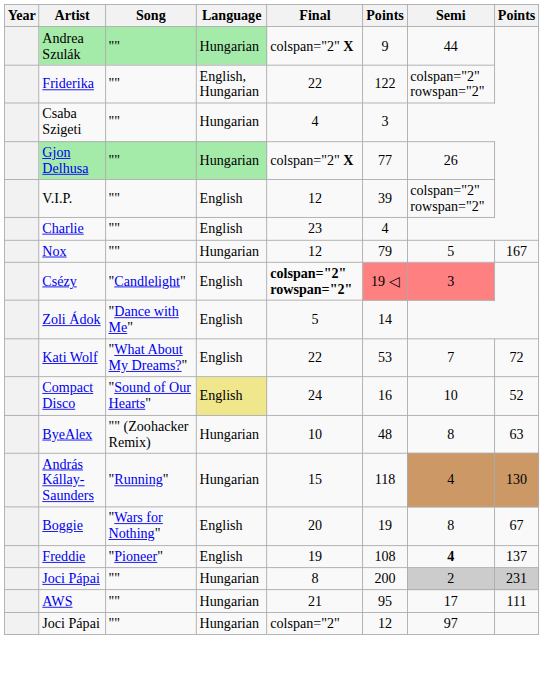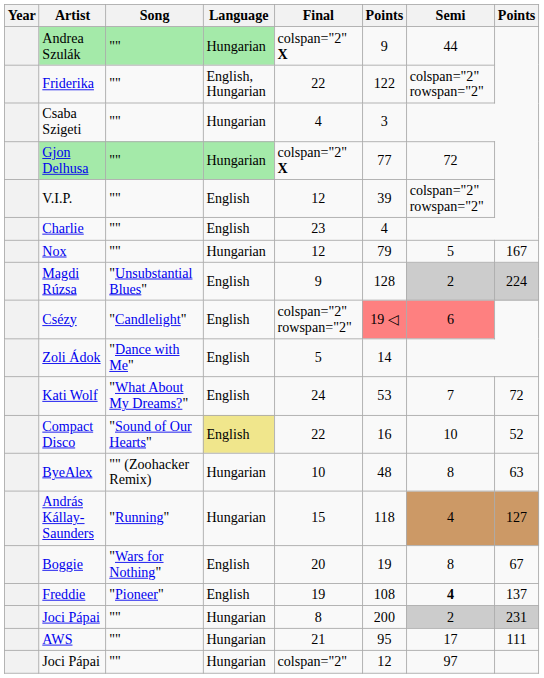Gjon Delhusa | Semi: 26 -> 72
+ row: Magdi Rúzsa | "Unsubstantial Blues" | English | 9 | 128 | 2 | 224
Csézy | Final: bold -> normal
Csézy | Semi: 3 -> 6
Kati Wolf | Final: 22 -> 24
Compact Disco | Final: 24 -> 22
András Kállay-Saunders | column 8: 130 -> 127
